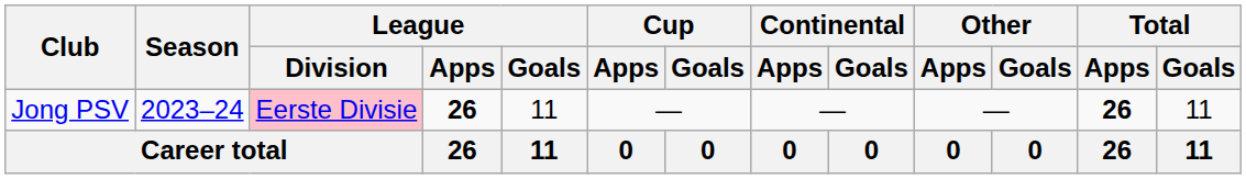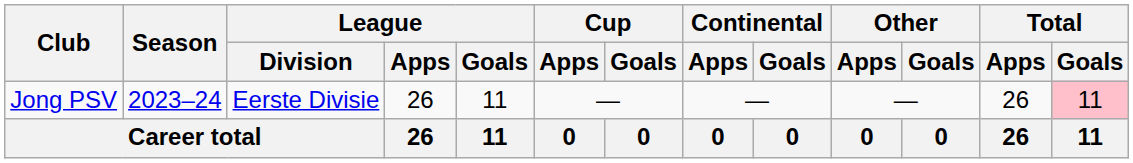Jong PSV | League / Division: pink background -> no background
Jong PSV | League / Apps: bold -> normal
Jong PSV | Total / Apps: bold -> normal
Jong PSV | Total / Goals: no background -> pink background
